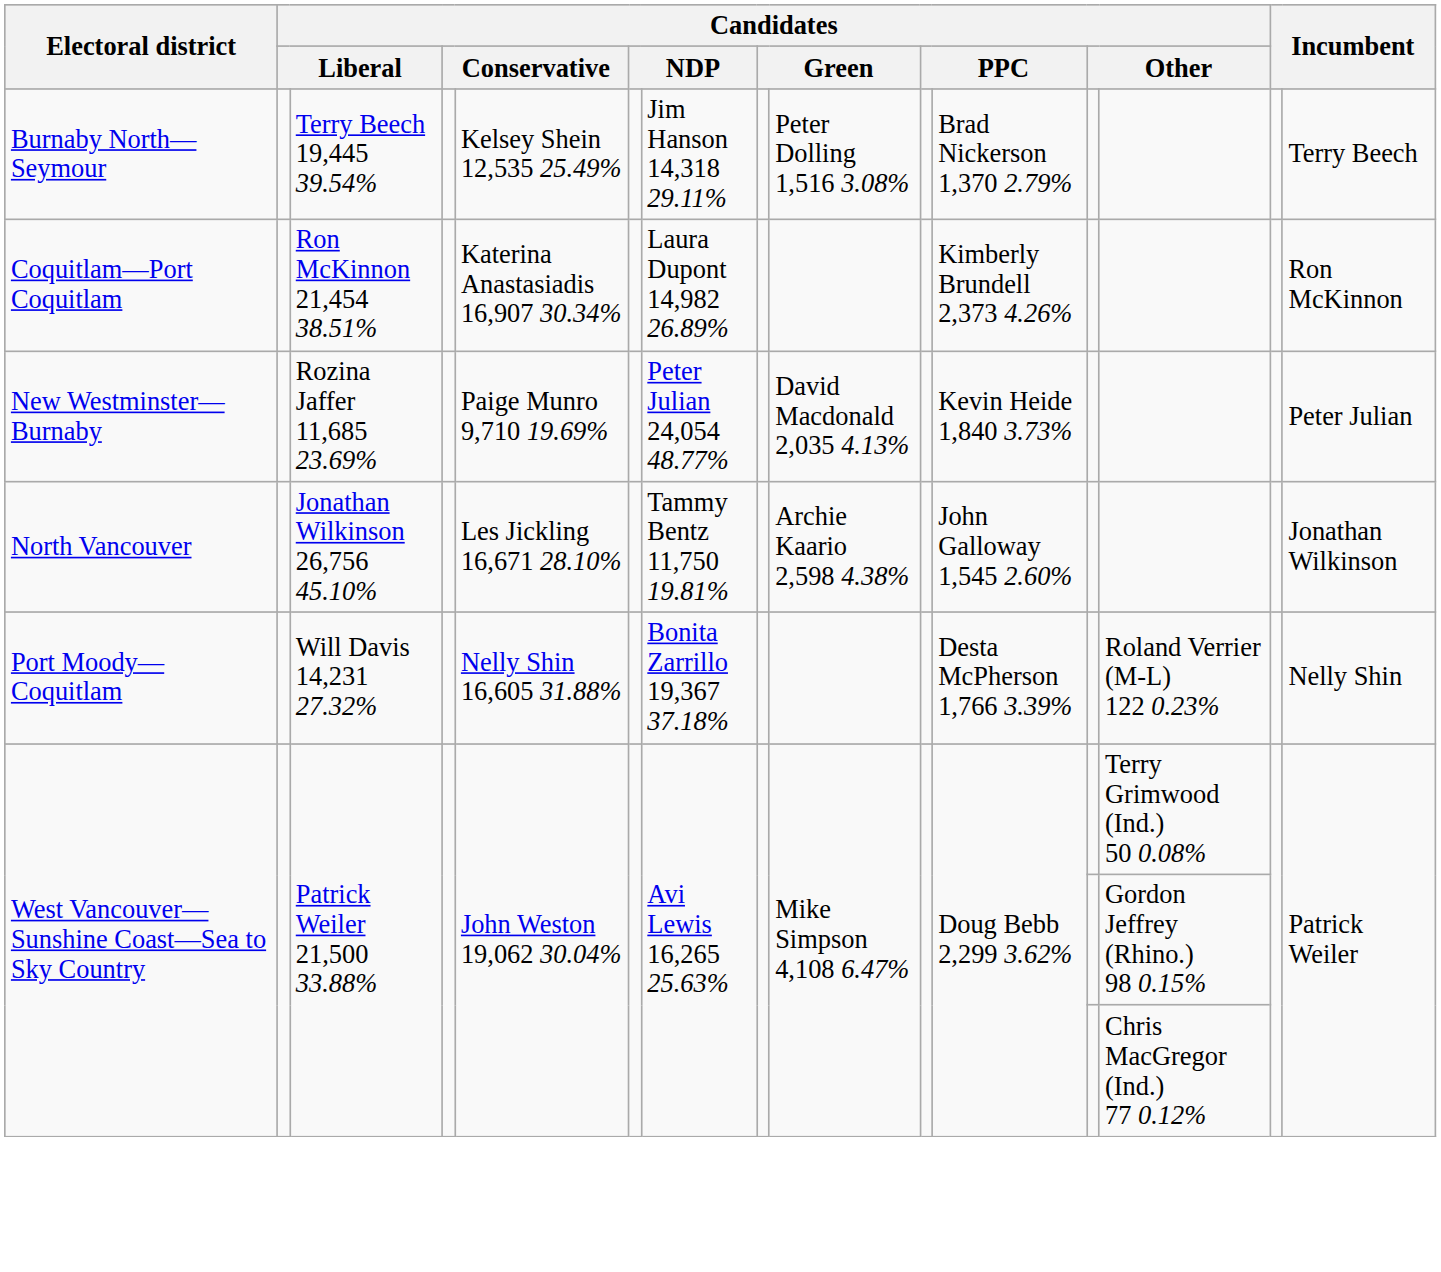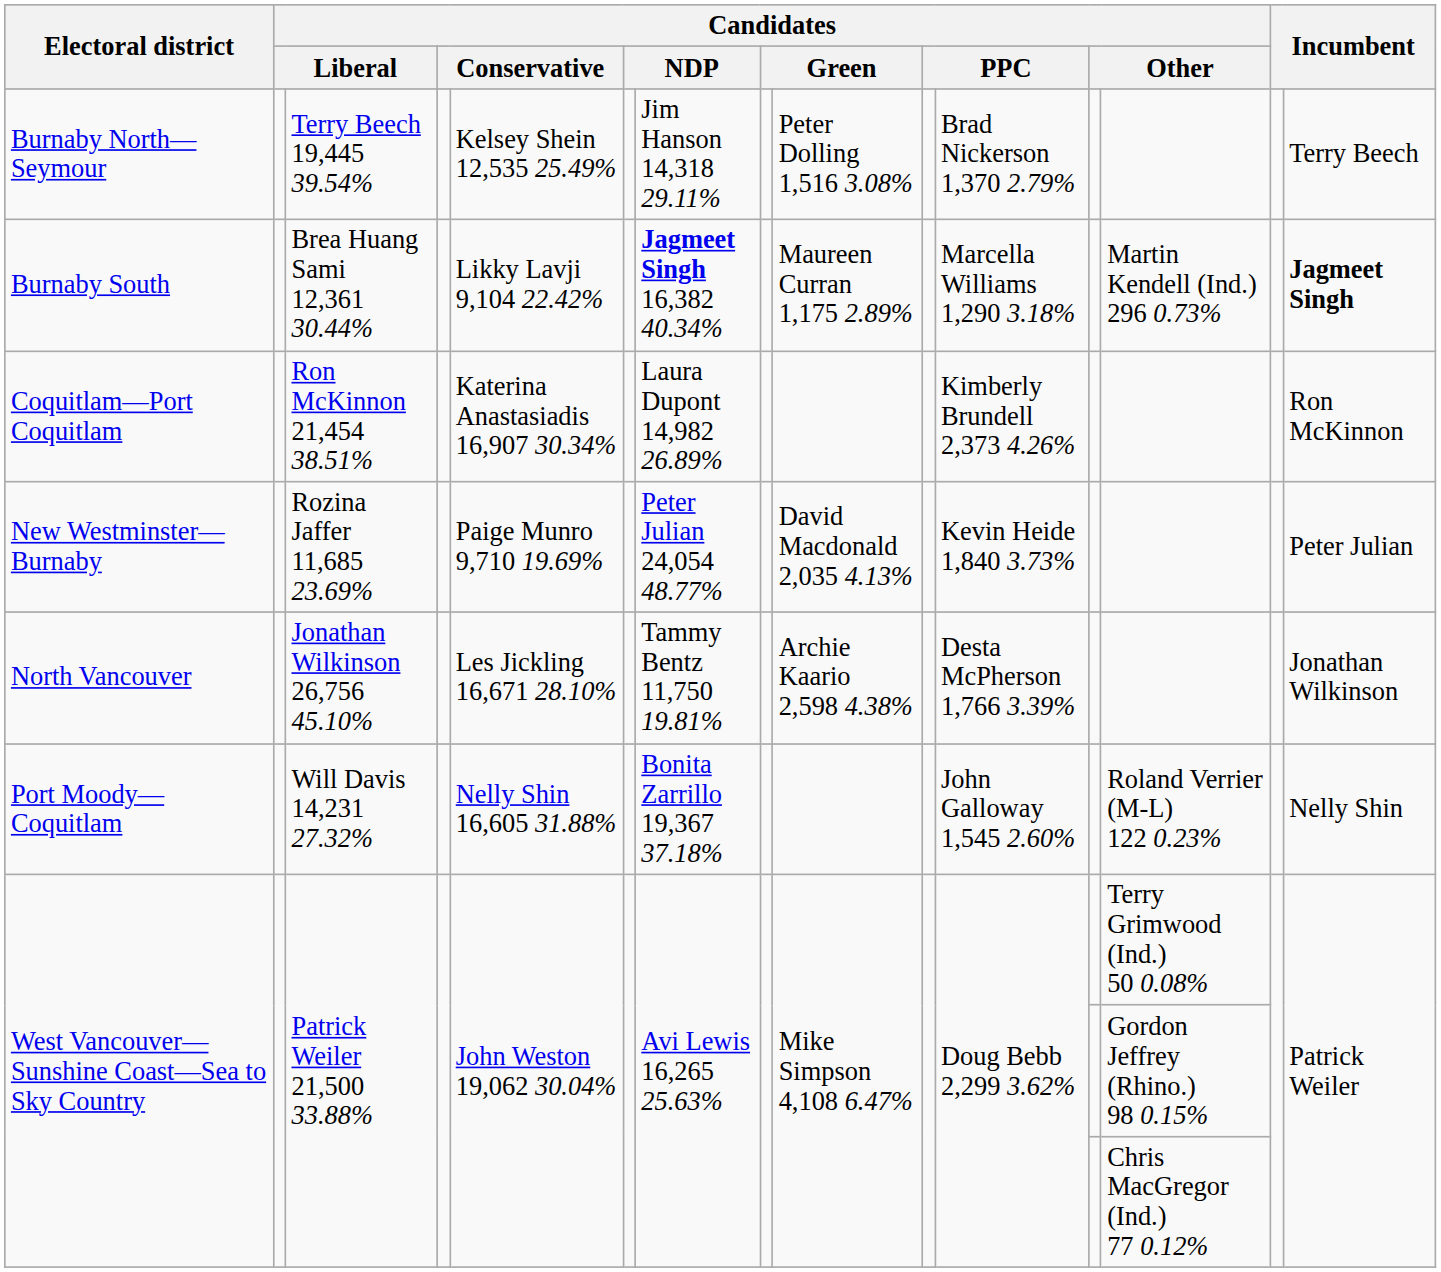+ row: Burnaby South | Brea Huang Sami 12,361 30.44% | Likky Lavji 9,104 22.42% | Jagmeet Singh 16,382 40.34% | Maureen Curran 1,175 2.89% | Marcella Williams 1,290 3.18% | Martin Kendell (Ind.) 296 0.73% | Jagmeet Singh
North Vancouver | column 11: John Galloway 1,545 2.60% -> Desta McPherson 1,766 3.39%
Port Moody—Coquitlam | column 11: Desta McPherson 1,766 3.39% -> John Galloway 1,545 2.60%
